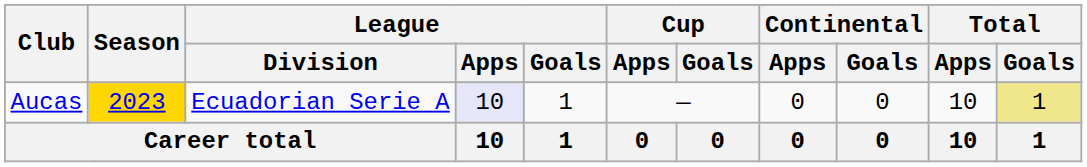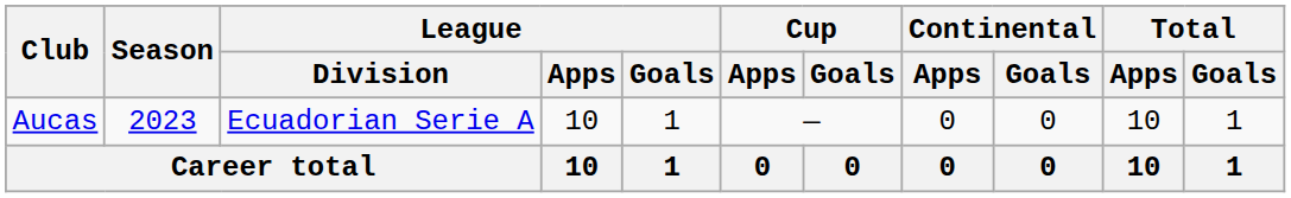Aucas | Season: gold background -> no background
Aucas | League / Apps: lavender background -> no background
Aucas | Total / Goals: khaki background -> no background
